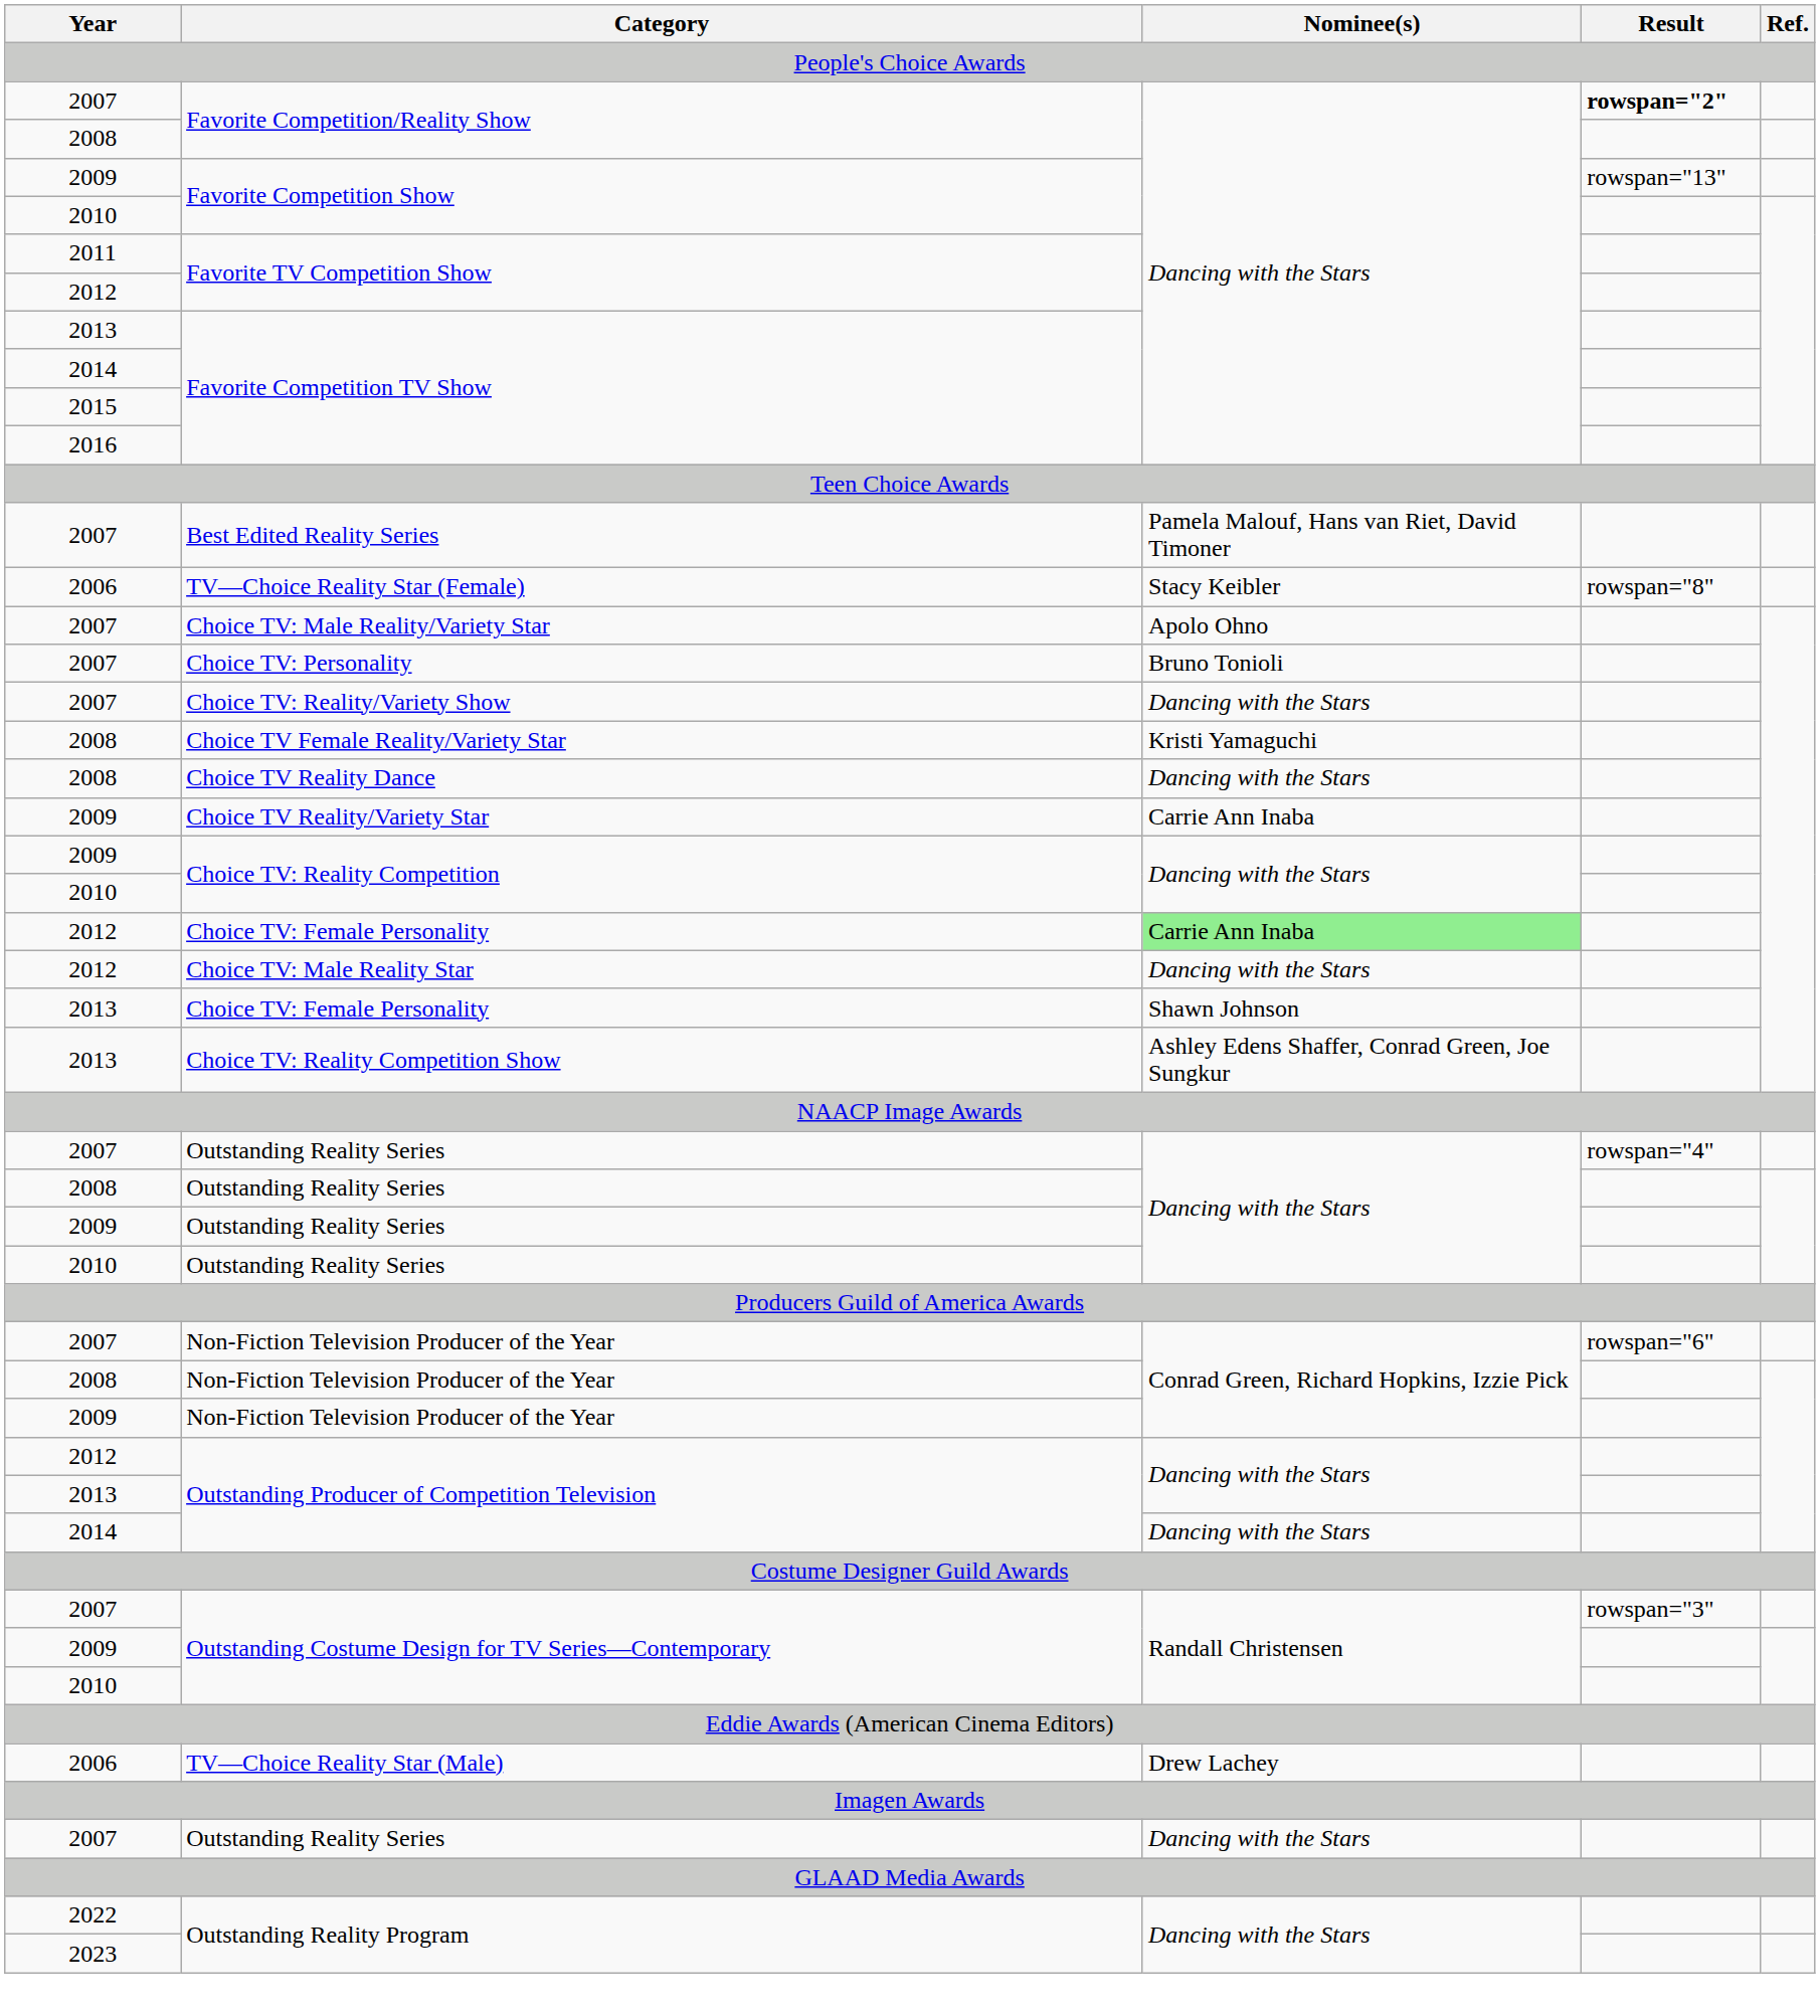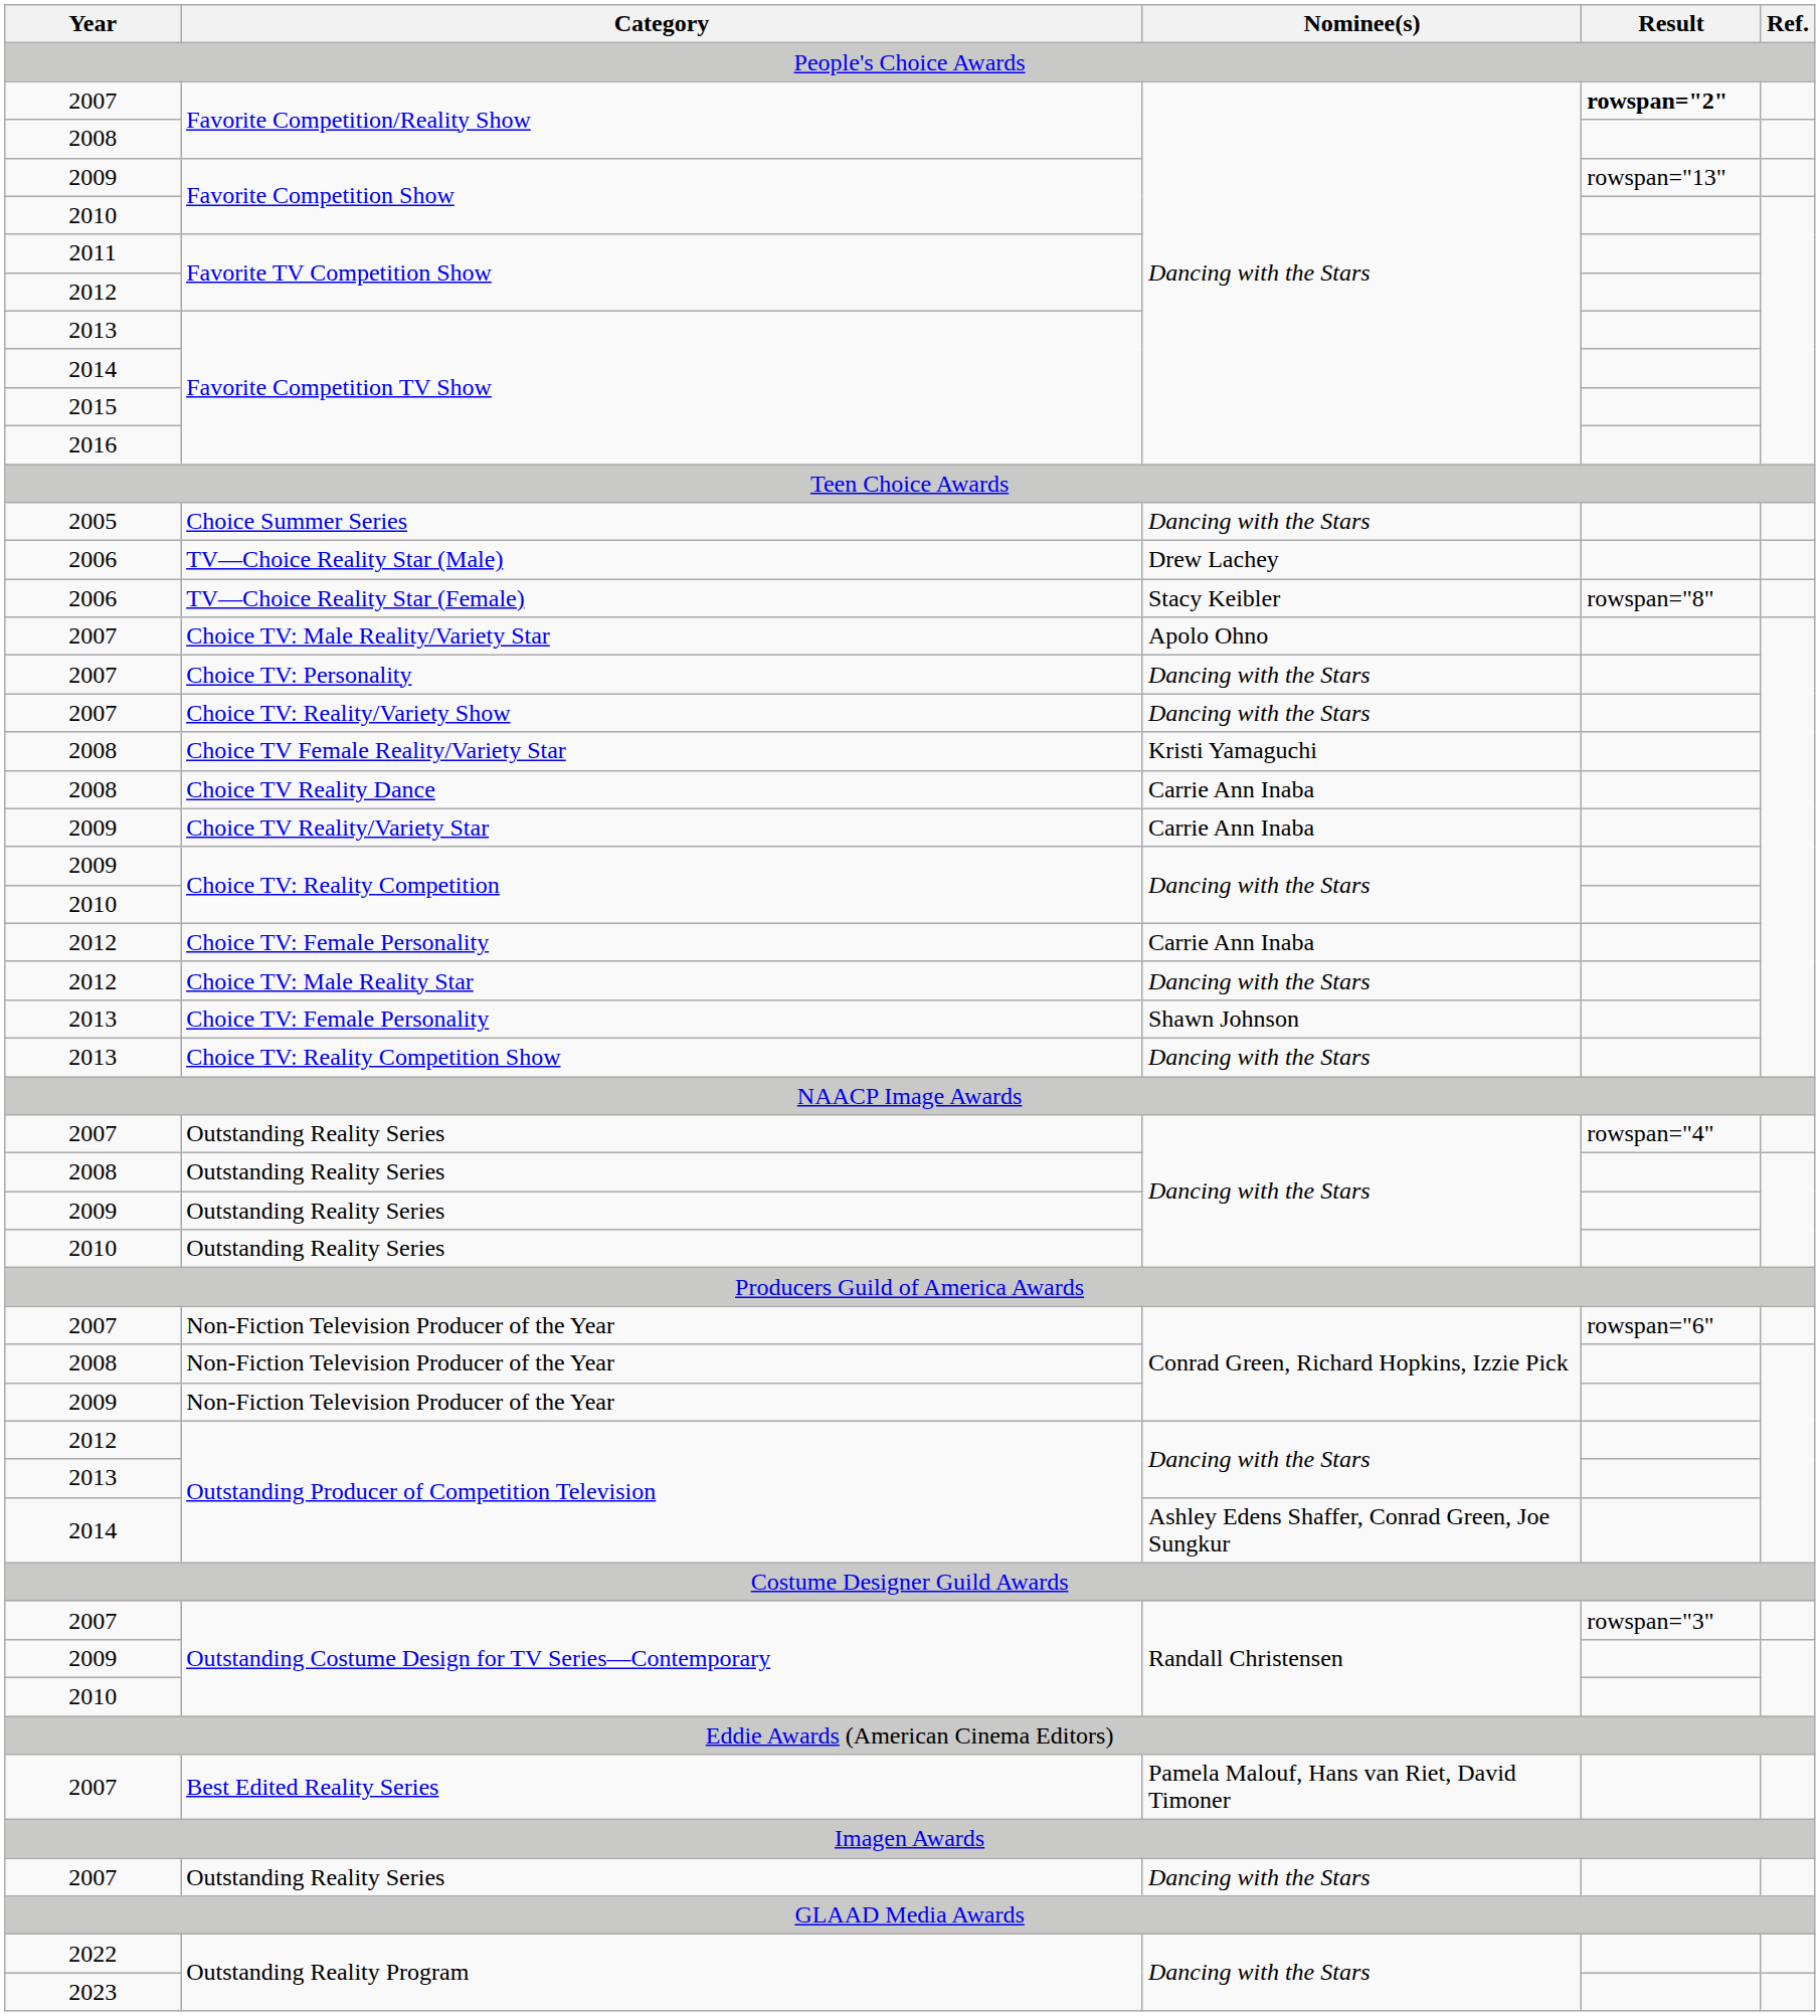+ row: 2005 | Choice Summer Series | Dancing with the Stars
rows swapped: TV—Choice Reality Star (Male) <-> Best Edited Reality Series
Choice TV: Personality | Nominee(s): Bruno Tonioli -> Dancing with the Stars
Choice TV Reality Dance | Nominee(s): Dancing with the Stars -> Carrie Ann Inaba
2012 / Choice TV: Female Personality | Nominee(s): lightgreen background -> no background
Choice TV: Reality Competition Show | Nominee(s): Ashley Edens Shaffer, Conrad Green, Joe Sungkur -> Dancing with the Stars
2014 / Outstanding Producer of Competition Television | Nominee(s): Dancing with the Stars -> Ashley Edens Shaffer, Conrad Green, Joe Sungkur
